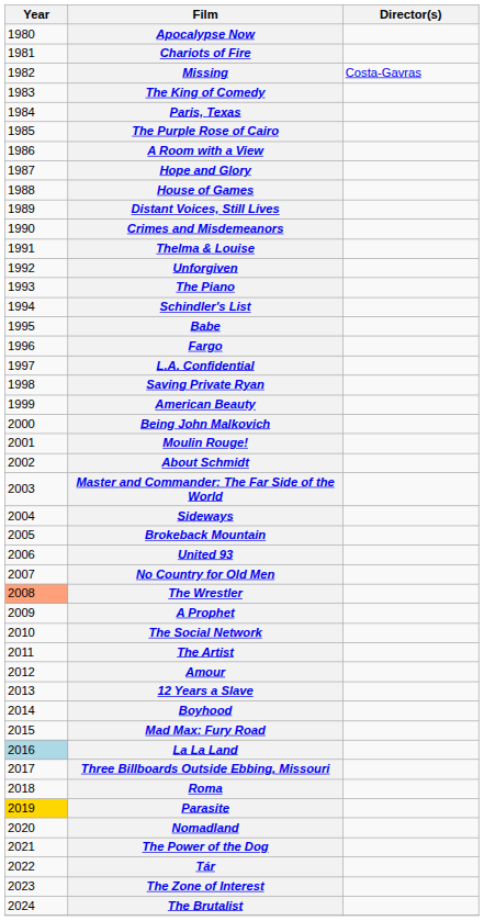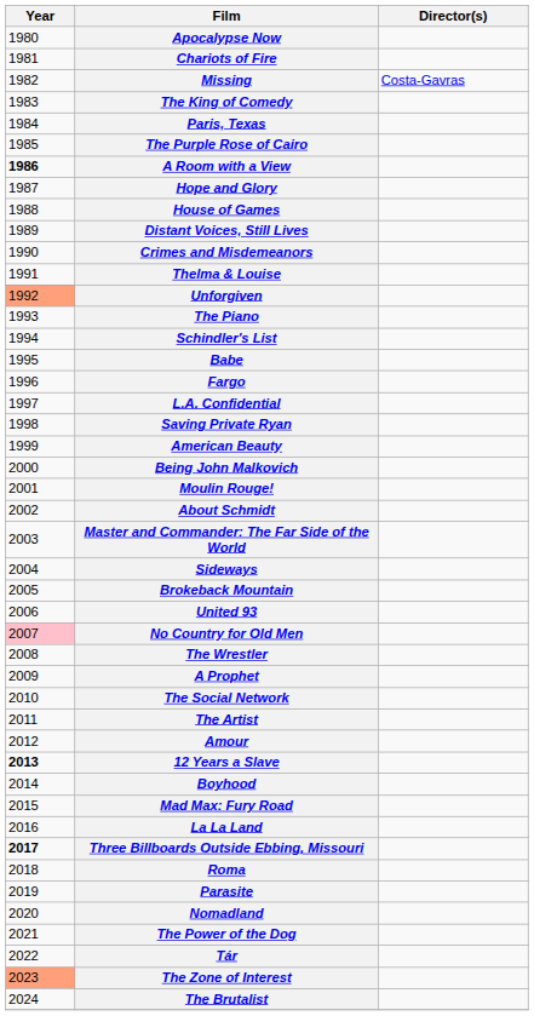A Room with a View | Year: normal -> bold
Unforgiven | Year: no background -> lightsalmon background
No Country for Old Men | Year: no background -> pink background
The Wrestler | Year: lightsalmon background -> no background
12 Years a Slave | Year: normal -> bold
La La Land | Year: lightblue background -> no background
Three Billboards Outside Ebbing, Missouri | Year: normal -> bold
Parasite | Year: gold background -> no background
The Zone of Interest | Year: no background -> lightsalmon background
